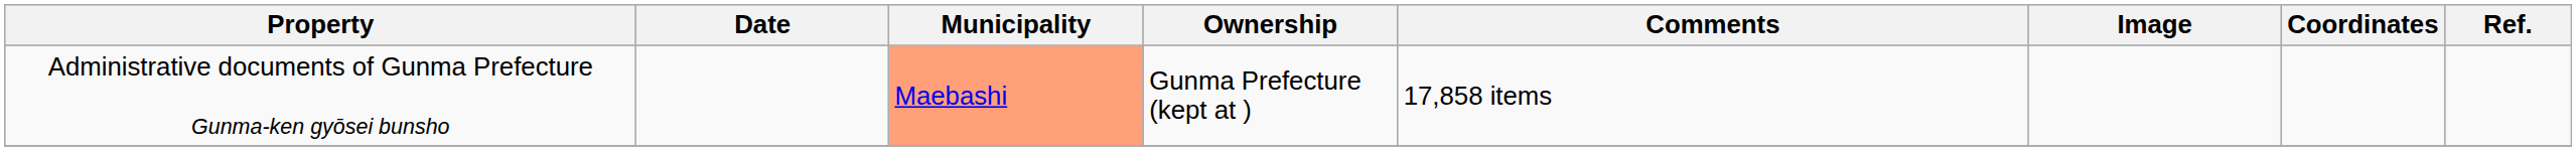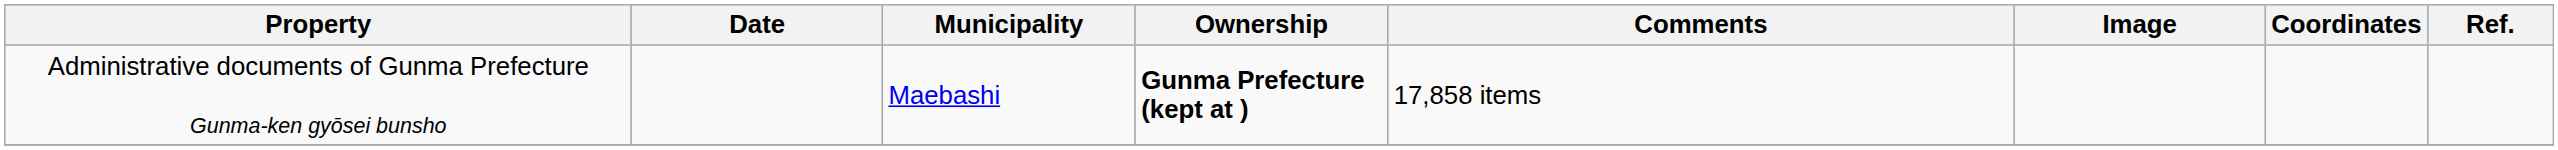row 2 | Municipality: lightsalmon background -> no background
row 2 | Ownership: normal -> bold
